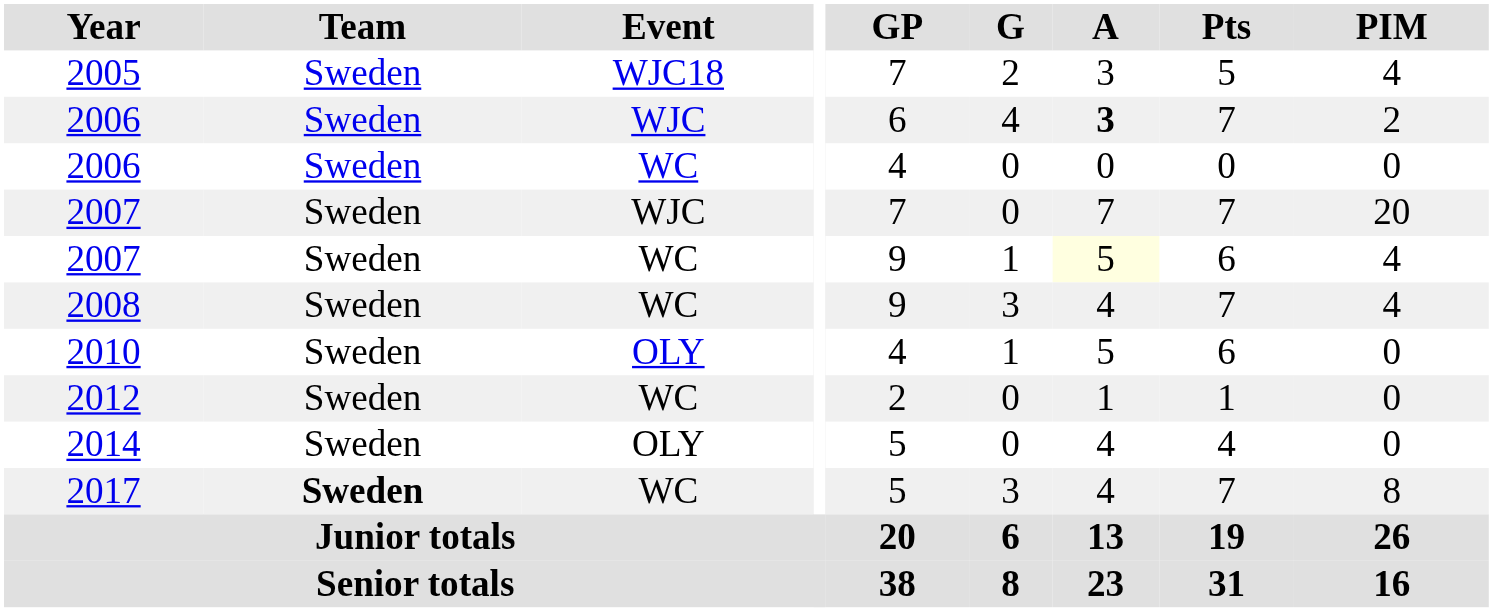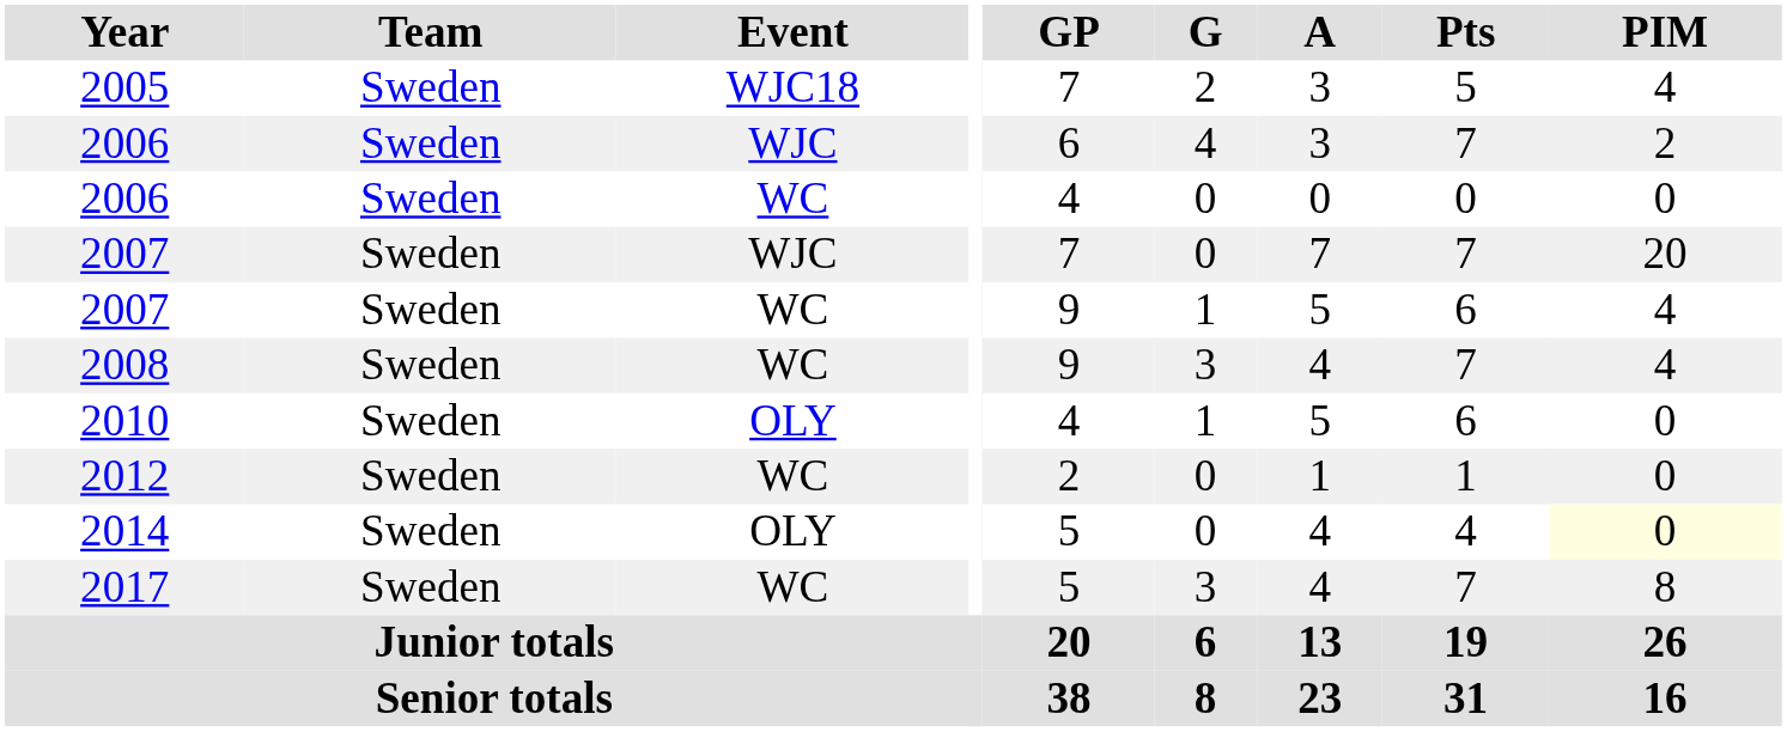2006 / WJC | A: bold -> normal
2007 / WC | A: lightyellow background -> no background
2014 | PIM: no background -> lightyellow background
2017 | Team: bold -> normal
